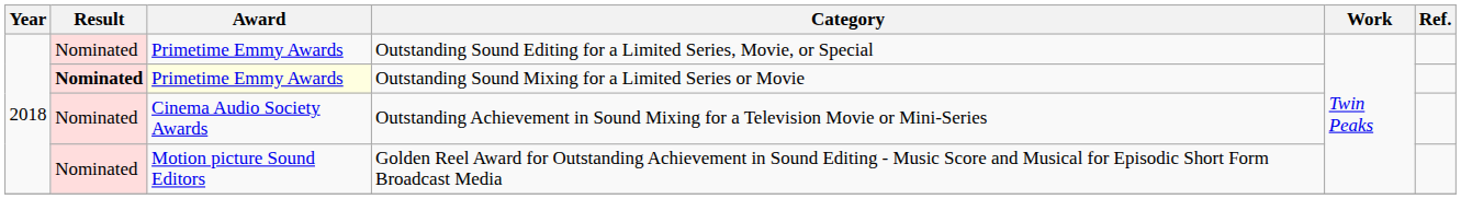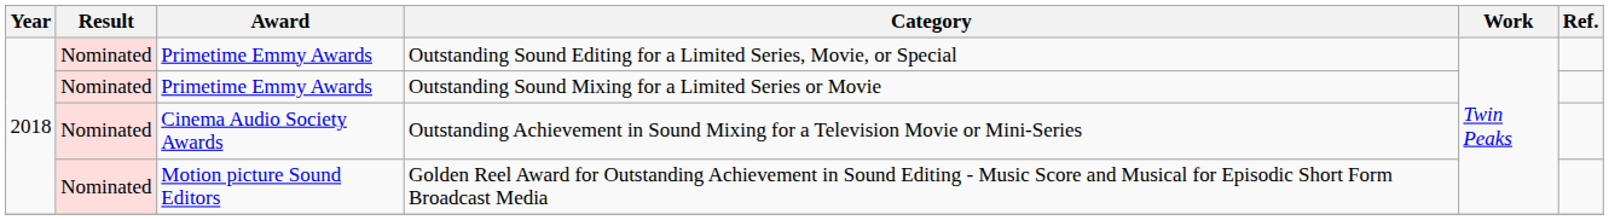Outstanding Sound Mixing for a Limited Series or Movie | Result: bold -> normal
Outstanding Sound Mixing for a Limited Series or Movie | Award: lightyellow background -> no background
